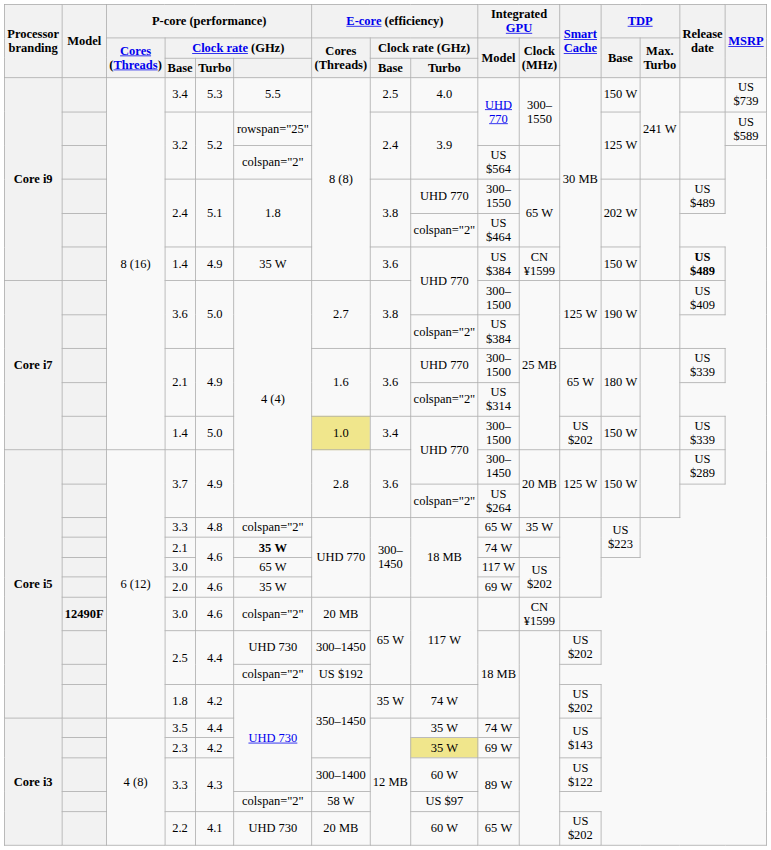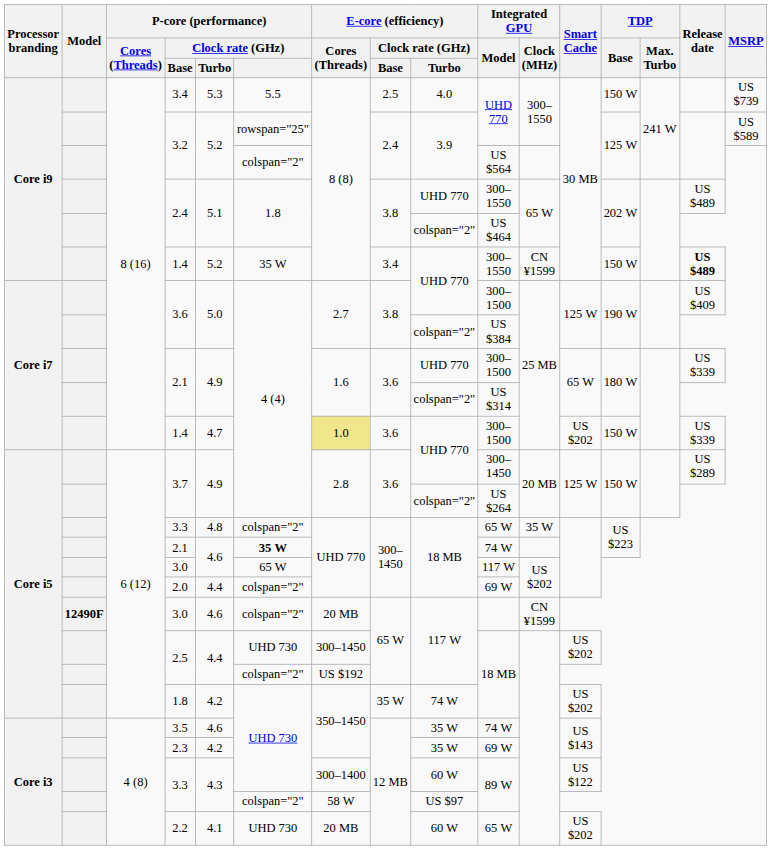Core i9 / 1.4 | P-core (performance) / Clock rate (GHz) / Turbo: 4.9 -> 5.2
Core i9 / 1.4 | E-core (efficiency) / Clock rate (GHz) / Base: 3.6 -> 3.4
Core i9 / 1.4 | Integrated GPU / Model: US $384 -> 300–1550
Core i7 / 1.4 | P-core (performance) / Clock rate (GHz) / Turbo: 5.0 -> 4.7
Core i7 / 1.4 | E-core (efficiency) / Clock rate (GHz) / Base: 3.4 -> 3.6
2.0 | P-core (performance) / Clock rate (GHz) / Turbo: 4.6 -> 4.4
2.0 | P-core (performance) / Clock rate (GHz): 35 W -> colspan="2"
3.5 | P-core (performance) / Clock rate (GHz) / Turbo: 4.4 -> 4.6
2.3 | E-core (efficiency) / Clock rate (GHz) / Turbo: khaki background -> no background
